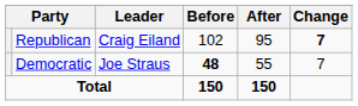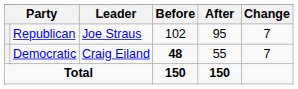Republican | Leader: Craig Eiland -> Joe Straus
Republican | Change: bold -> normal
Democratic | Leader: Joe Straus -> Craig Eiland
